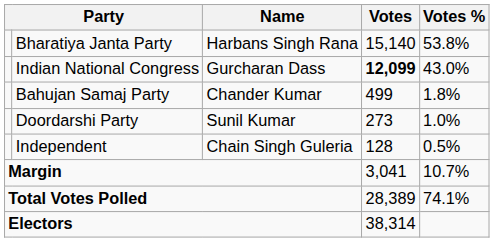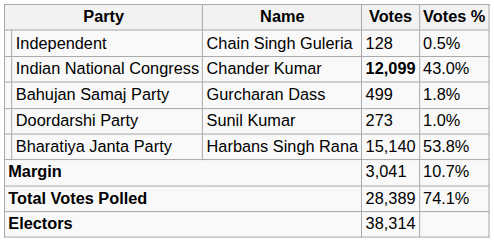rows swapped: Bharatiya Janta Party <-> Independent
Indian National Congress | Name: Gurcharan Dass -> Chander Kumar
Bahujan Samaj Party | Name: Chander Kumar -> Gurcharan Dass
